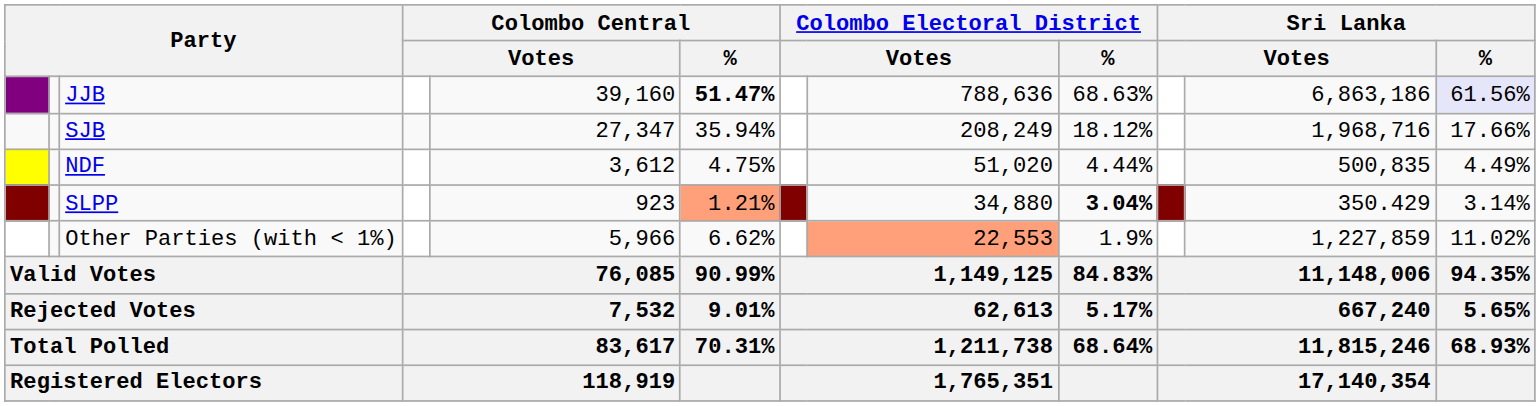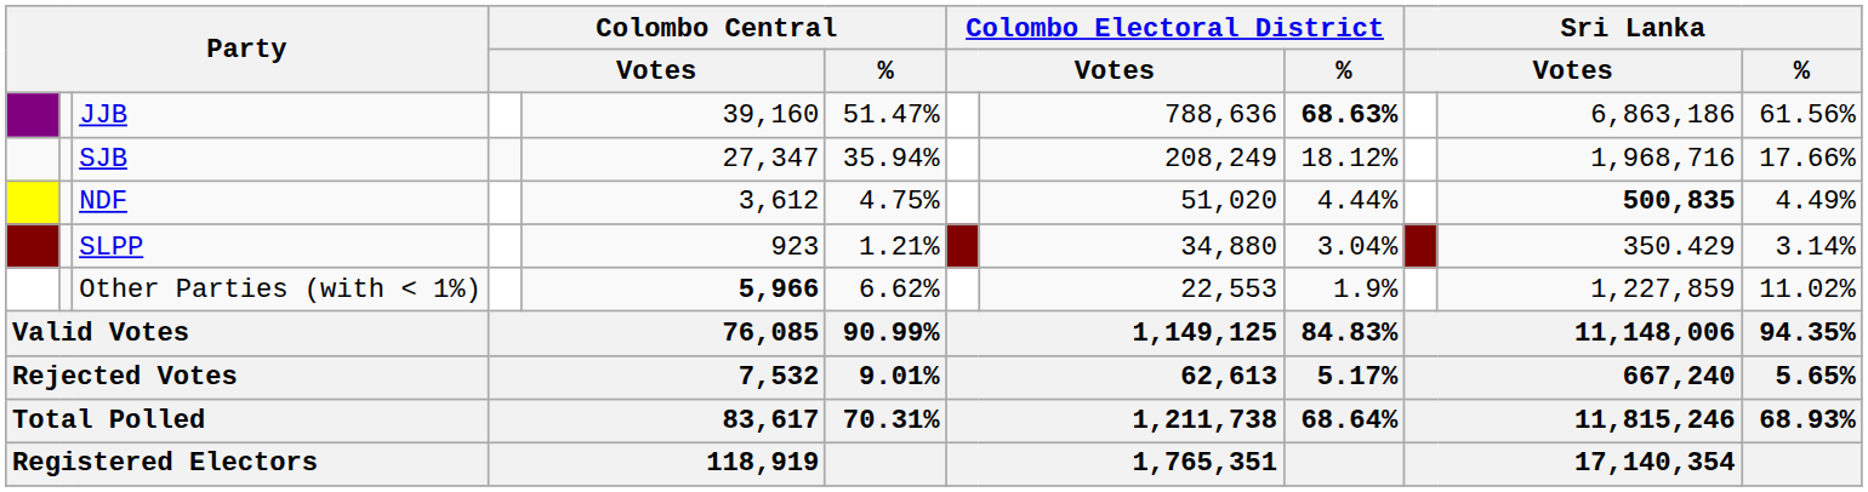JJB | Colombo Central / %: bold -> normal
JJB | Colombo Electoral District / %: normal -> bold
JJB | Sri Lanka / %: lavender background -> no background
NDF | column 11: normal -> bold
SLPP | Colombo Central / %: lightsalmon background -> no background
SLPP | Colombo Electoral District / %: bold -> normal
Other Parties (with < 1%) | column 5: normal -> bold
Other Parties (with < 1%) | column 8: lightsalmon background -> no background
